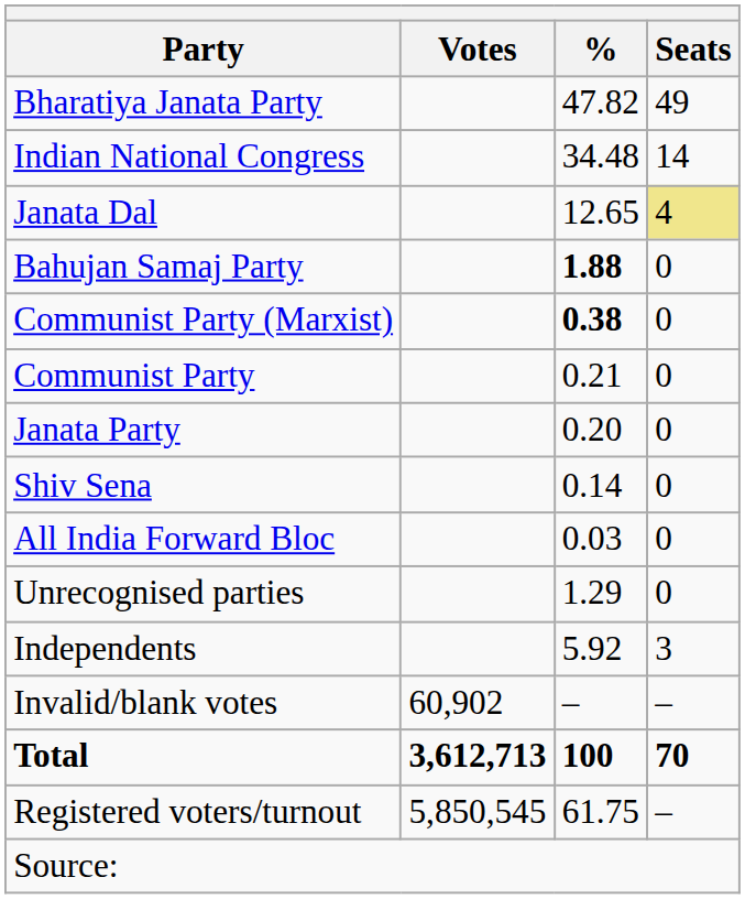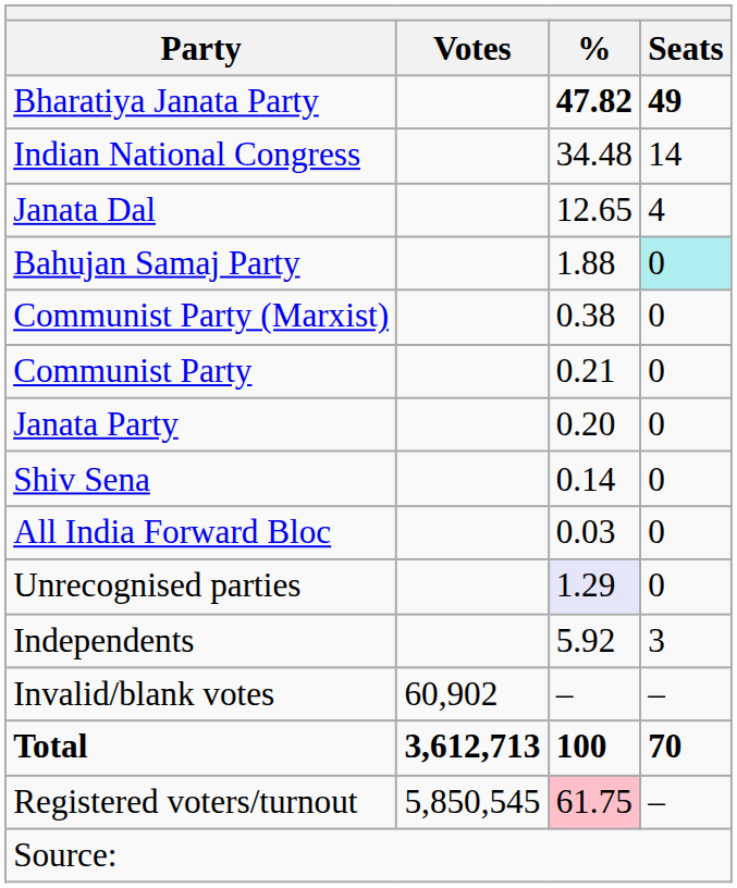Bharatiya Janata Party | %: normal -> bold
Bharatiya Janata Party | Seats: normal -> bold
Janata Dal | Seats: khaki background -> no background
Bahujan Samaj Party | %: bold -> normal
Bahujan Samaj Party | Seats: no background -> paleturquoise background
Communist Party (Marxist) | %: bold -> normal
Unrecognised parties | %: no background -> lavender background
Registered voters/turnout | %: no background -> pink background
